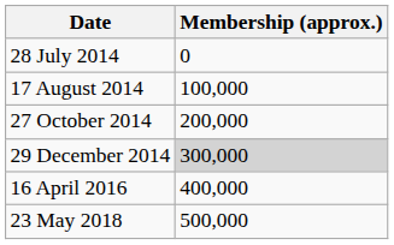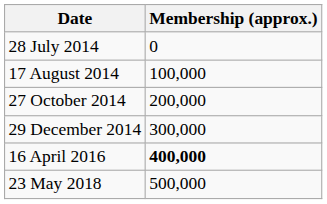29 December 2014 | Membership (approx.): lightgrey background -> no background
16 April 2016 | Membership (approx.): normal -> bold
